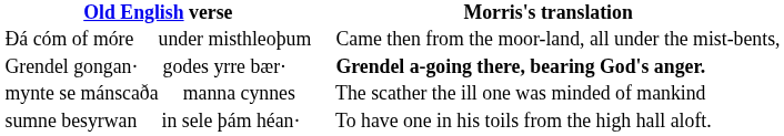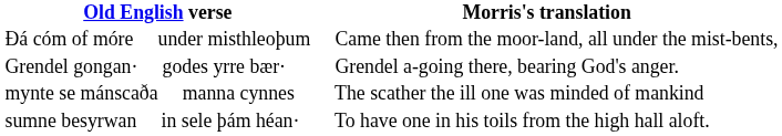Grendel gongan· godes yrre bær· | Morris's translation: bold -> normal
